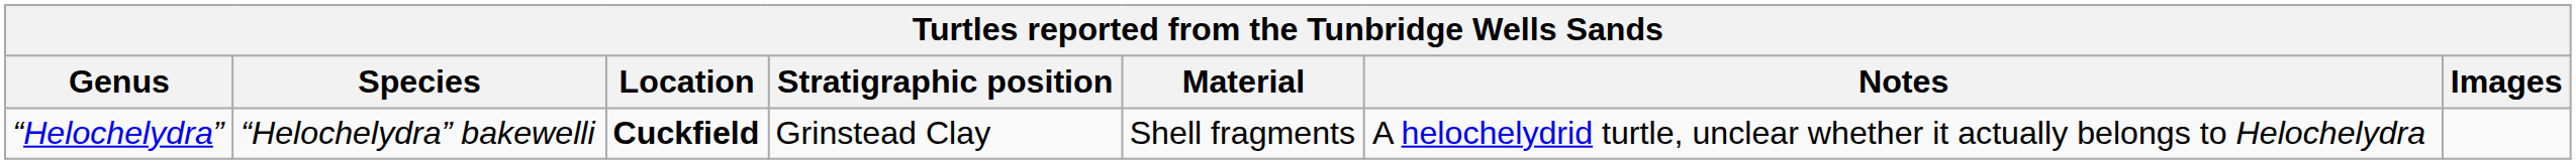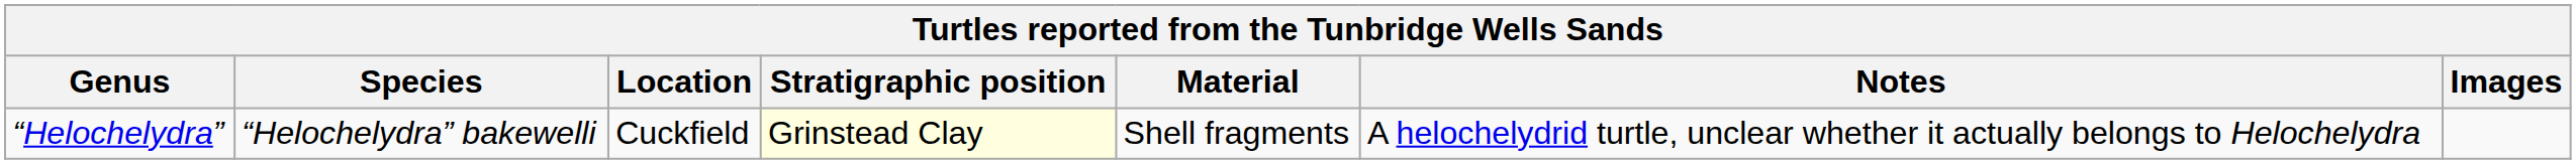“Helochelydra” | Location: bold -> normal
“Helochelydra” | Stratigraphic position: no background -> lightyellow background
